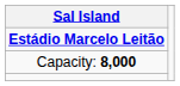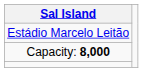Estádio Marcelo Leitão | Sal Island: bold -> normal
